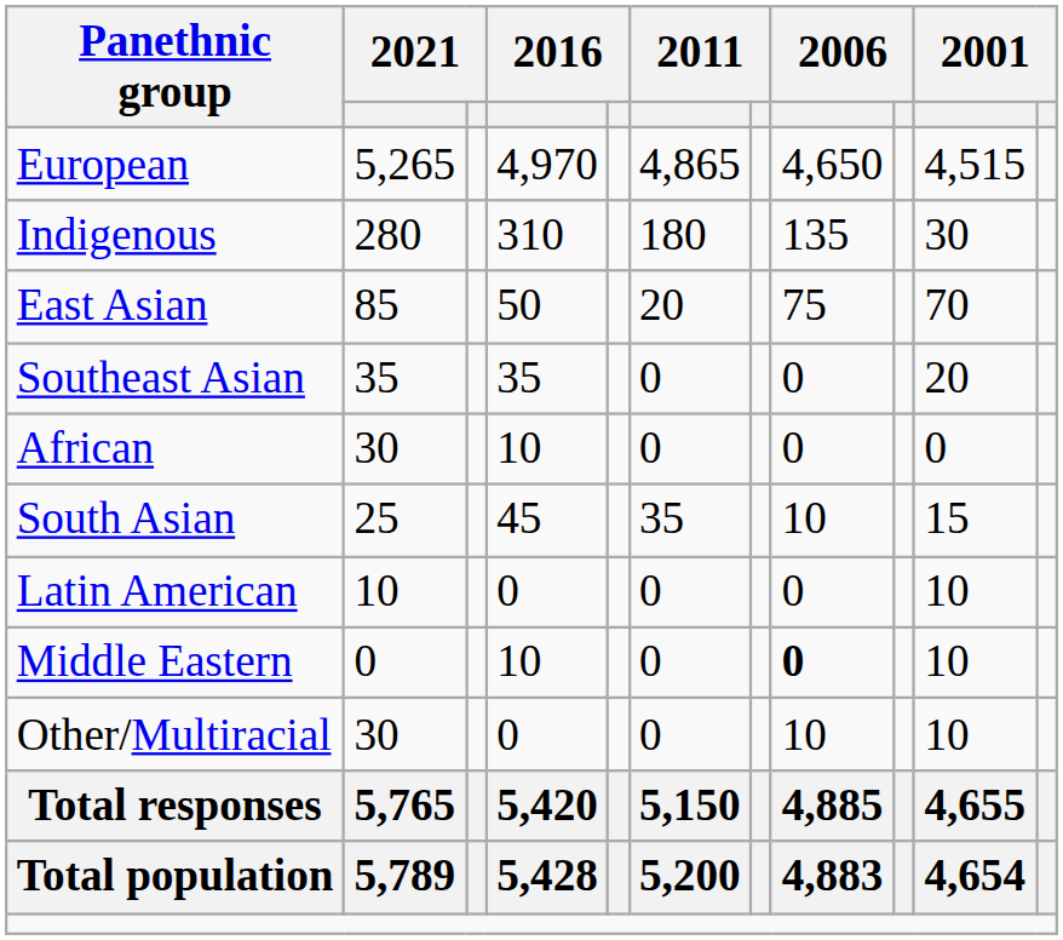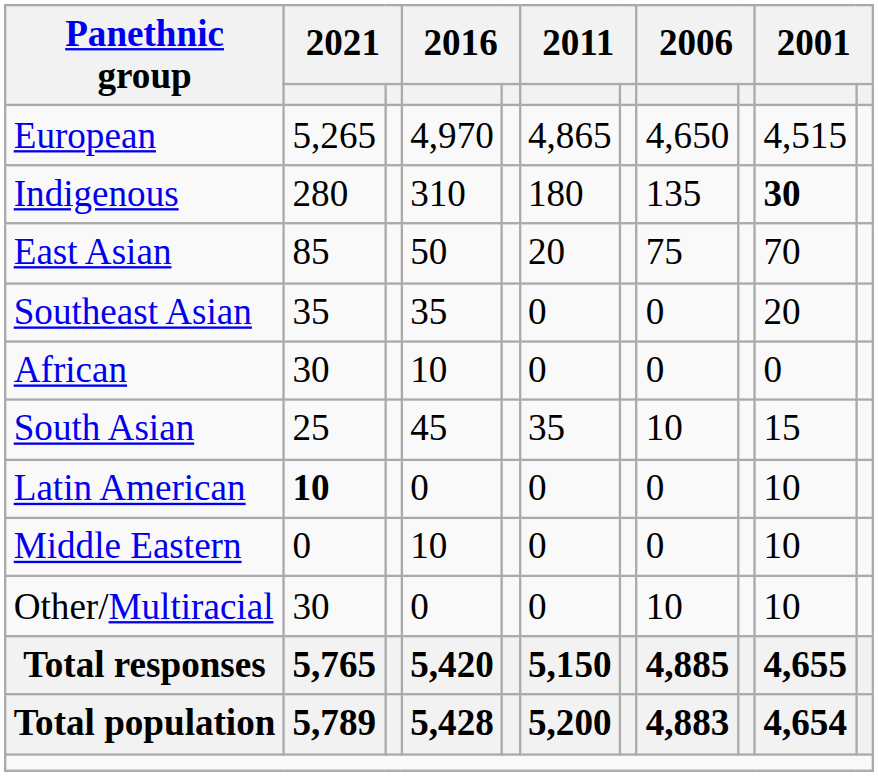Indigenous | column 10: normal -> bold
Latin American | column 2: normal -> bold
Middle Eastern | column 8: bold -> normal
